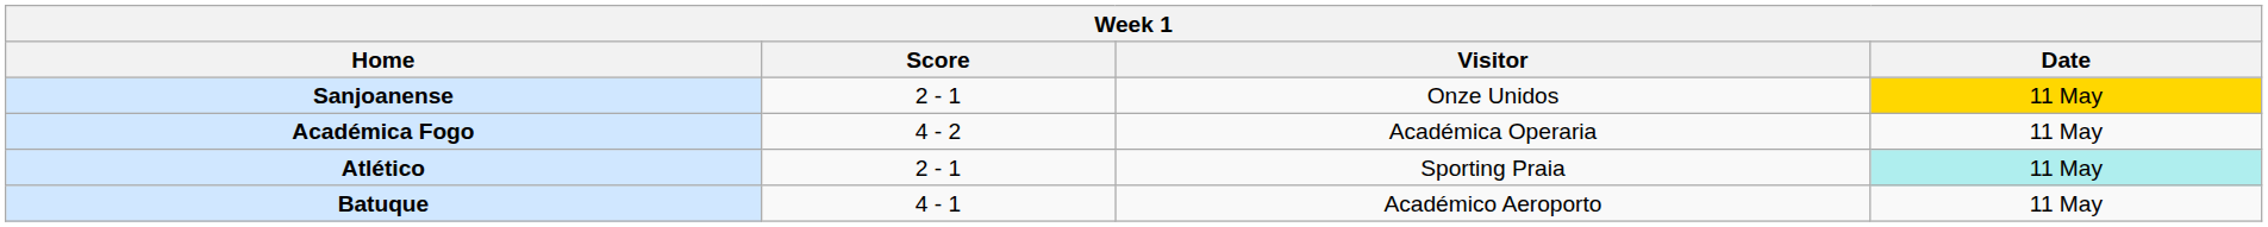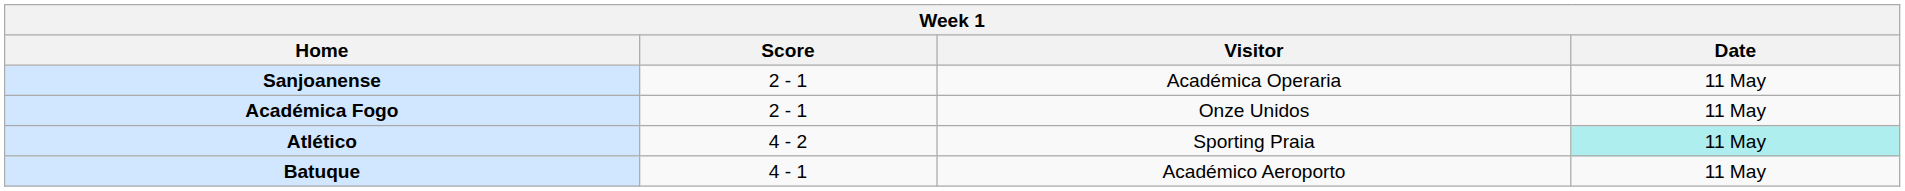Sanjoanense | Visitor: Onze Unidos -> Académica Operaria
Sanjoanense | Date: gold background -> no background
Académica Fogo | Score: 4 - 2 -> 2 - 1
Académica Fogo | Visitor: Académica Operaria -> Onze Unidos
Atlético | Score: 2 - 1 -> 4 - 2
